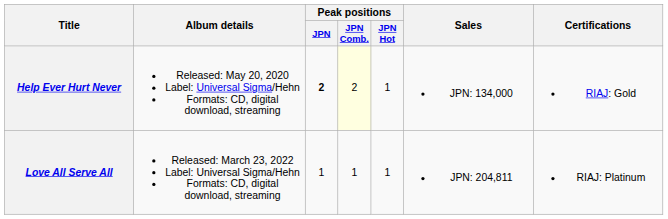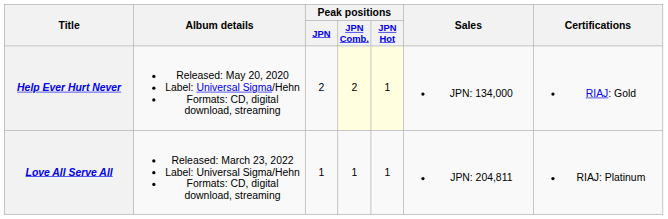Help Ever Hurt Never | Peak positions / JPN: bold -> normal
Help Ever Hurt Never | Peak positions / JPN Hot: no background -> lightyellow background
